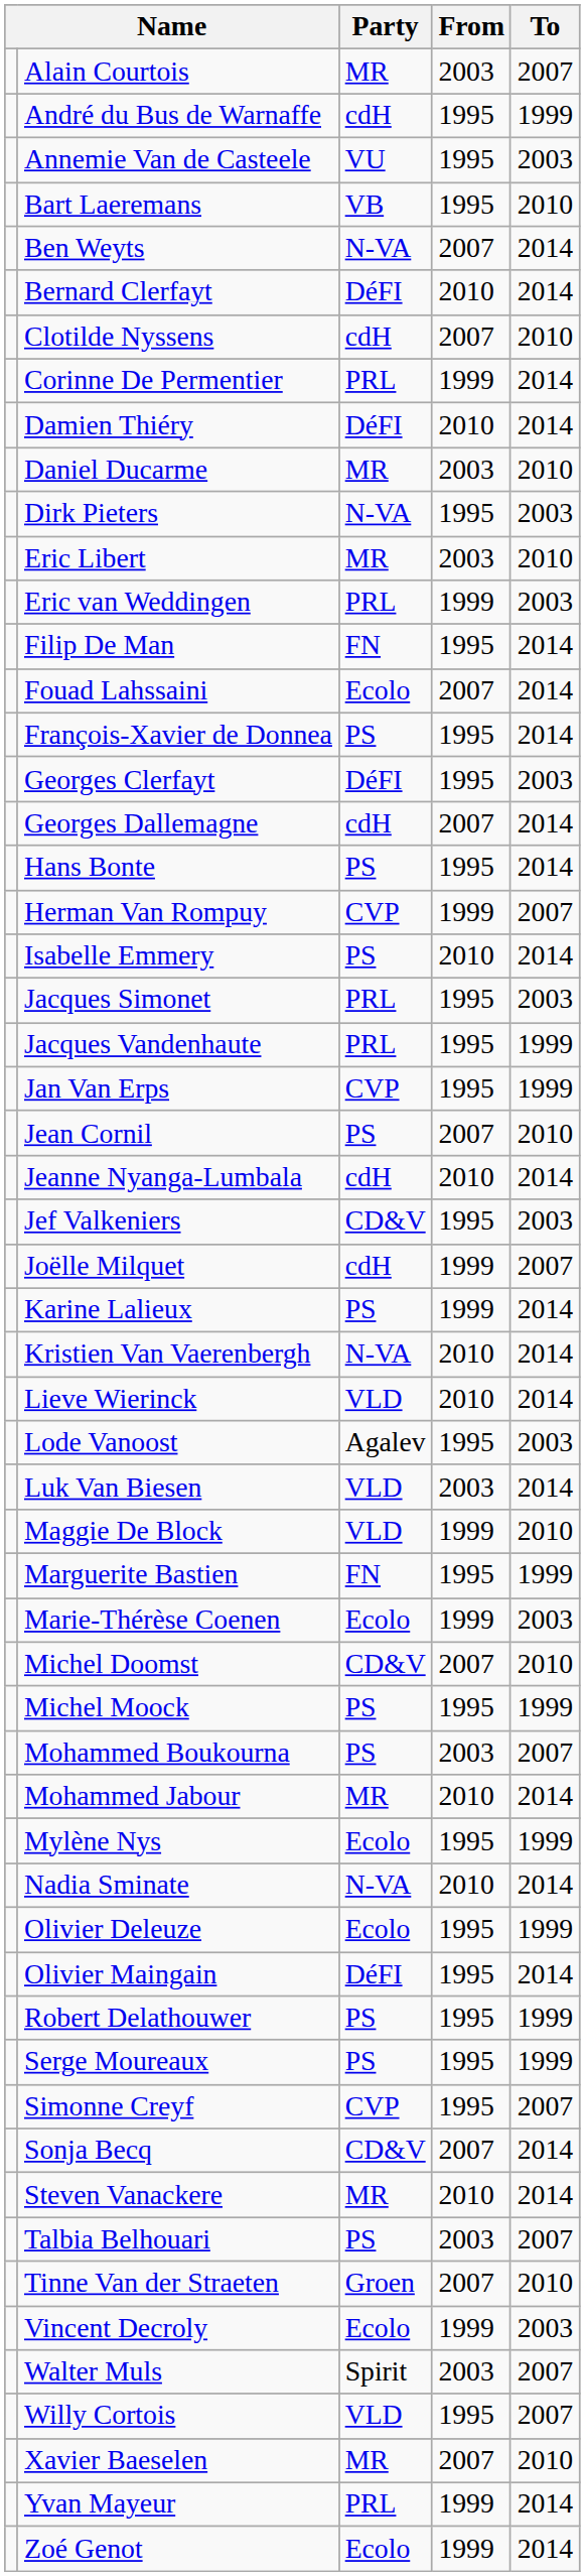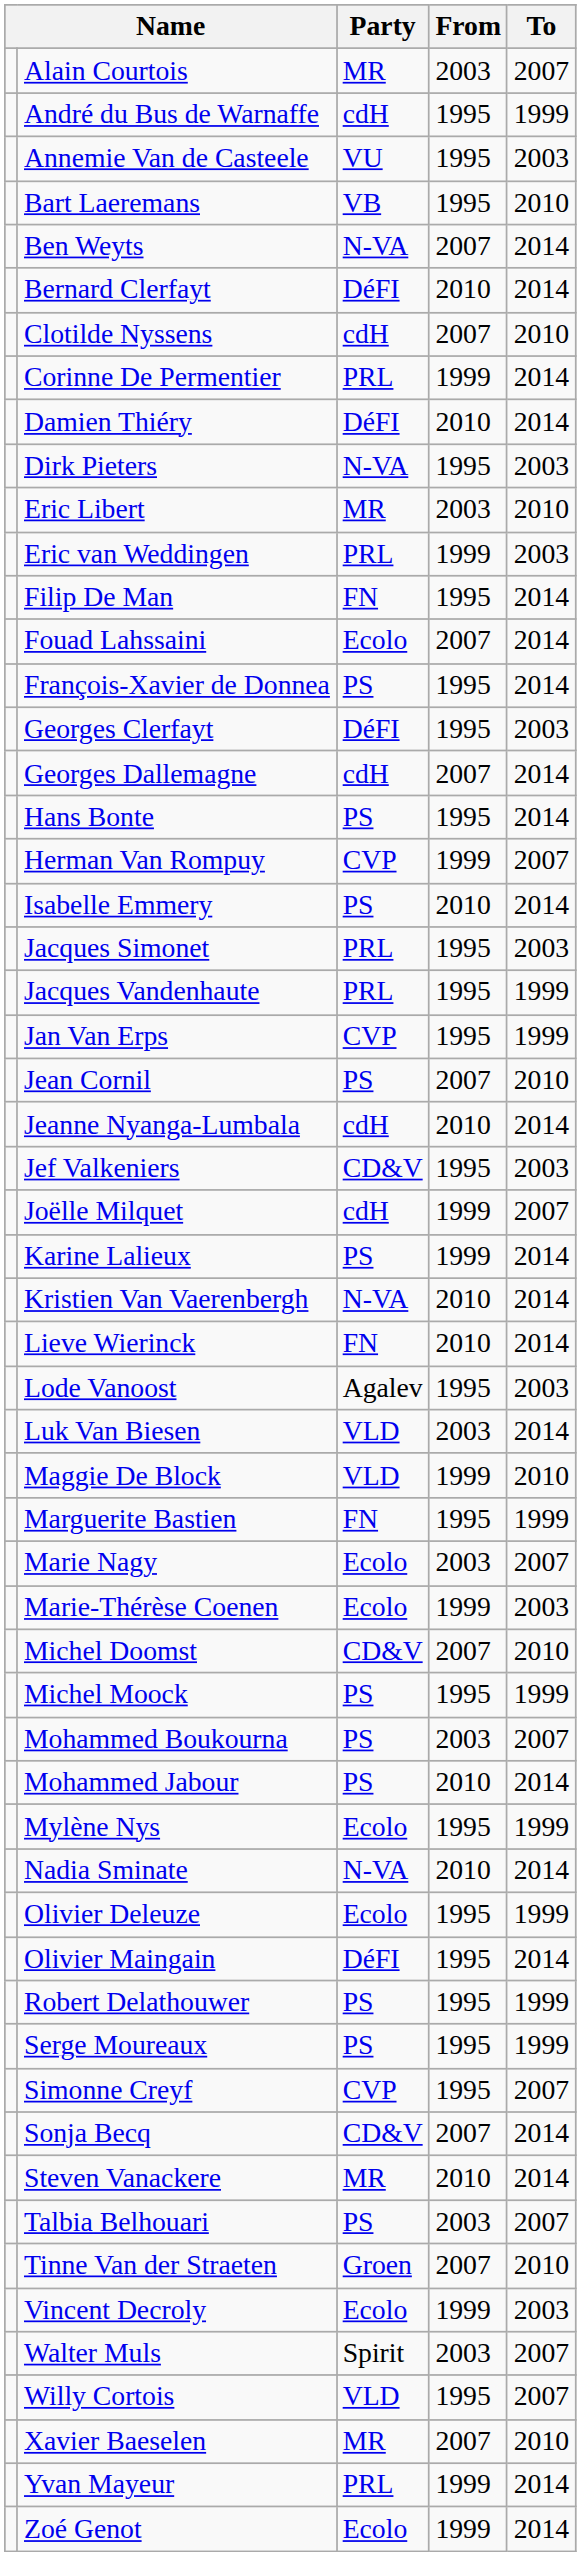- row: Daniel Ducarme | MR | 2003 | 2010
Lieve Wierinck | Party: VLD -> FN
+ row: Marie Nagy | Ecolo | 2003 | 2007
Mohammed Jabour | Party: MR -> PS
